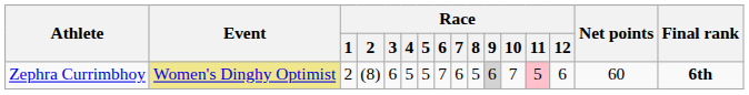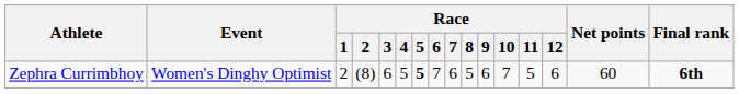Zephra Currimbhoy | Event: khaki background -> no background
Zephra Currimbhoy | Race / 5: normal -> bold
Zephra Currimbhoy | Race / 9: lightgrey background -> no background
Zephra Currimbhoy | Race / 11: pink background -> no background
